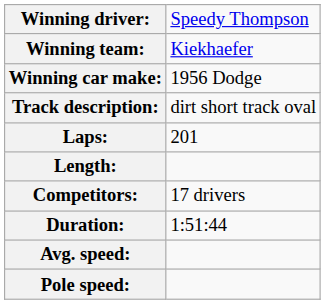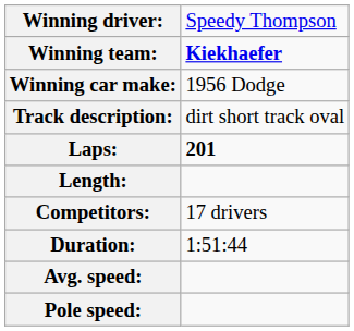Winning team: | column 2: normal -> bold
Laps: | column 2: normal -> bold
